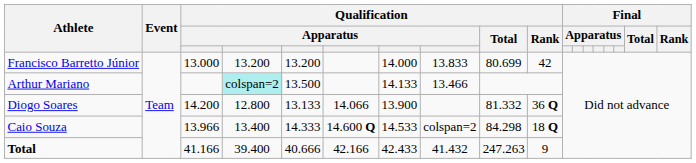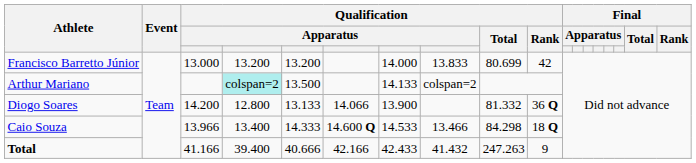Arthur Mariano | column 8: 13.466 -> colspan=2
Caio Souza | column 8: colspan=2 -> 13.466
